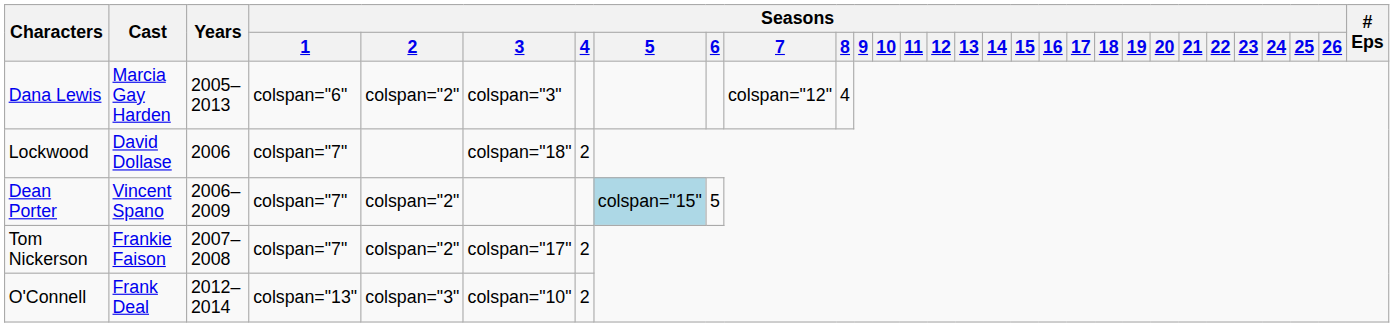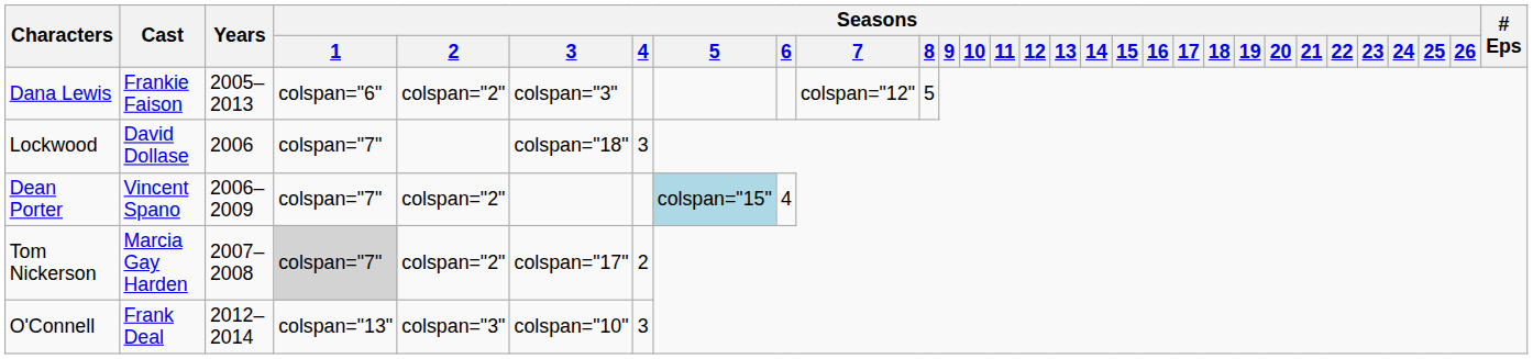Dana Lewis | Cast: Marcia Gay Harden -> Frankie Faison
Dana Lewis | Seasons / 8: 4 -> 5
Lockwood | Seasons / 4: 2 -> 3
Dean Porter | Seasons / 6: 5 -> 4
Tom Nickerson | Cast: Frankie Faison -> Marcia Gay Harden
Tom Nickerson | Seasons / 1: no background -> lightgrey background
O'Connell | Seasons / 4: 2 -> 3
